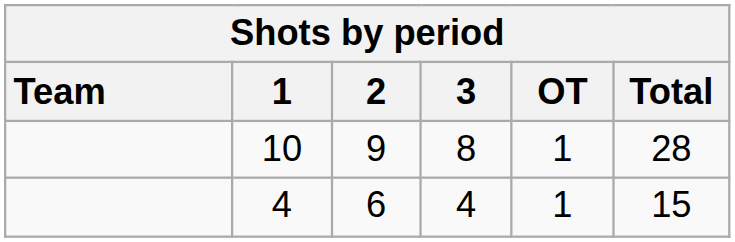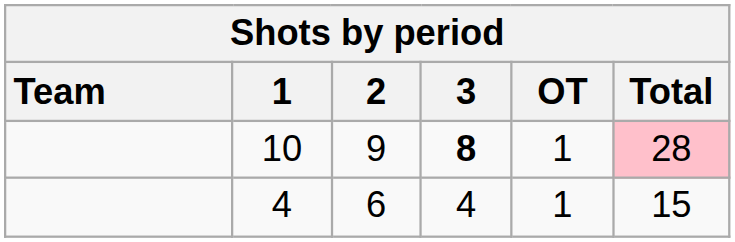10 | 3: normal -> bold
10 | Total: no background -> pink background
